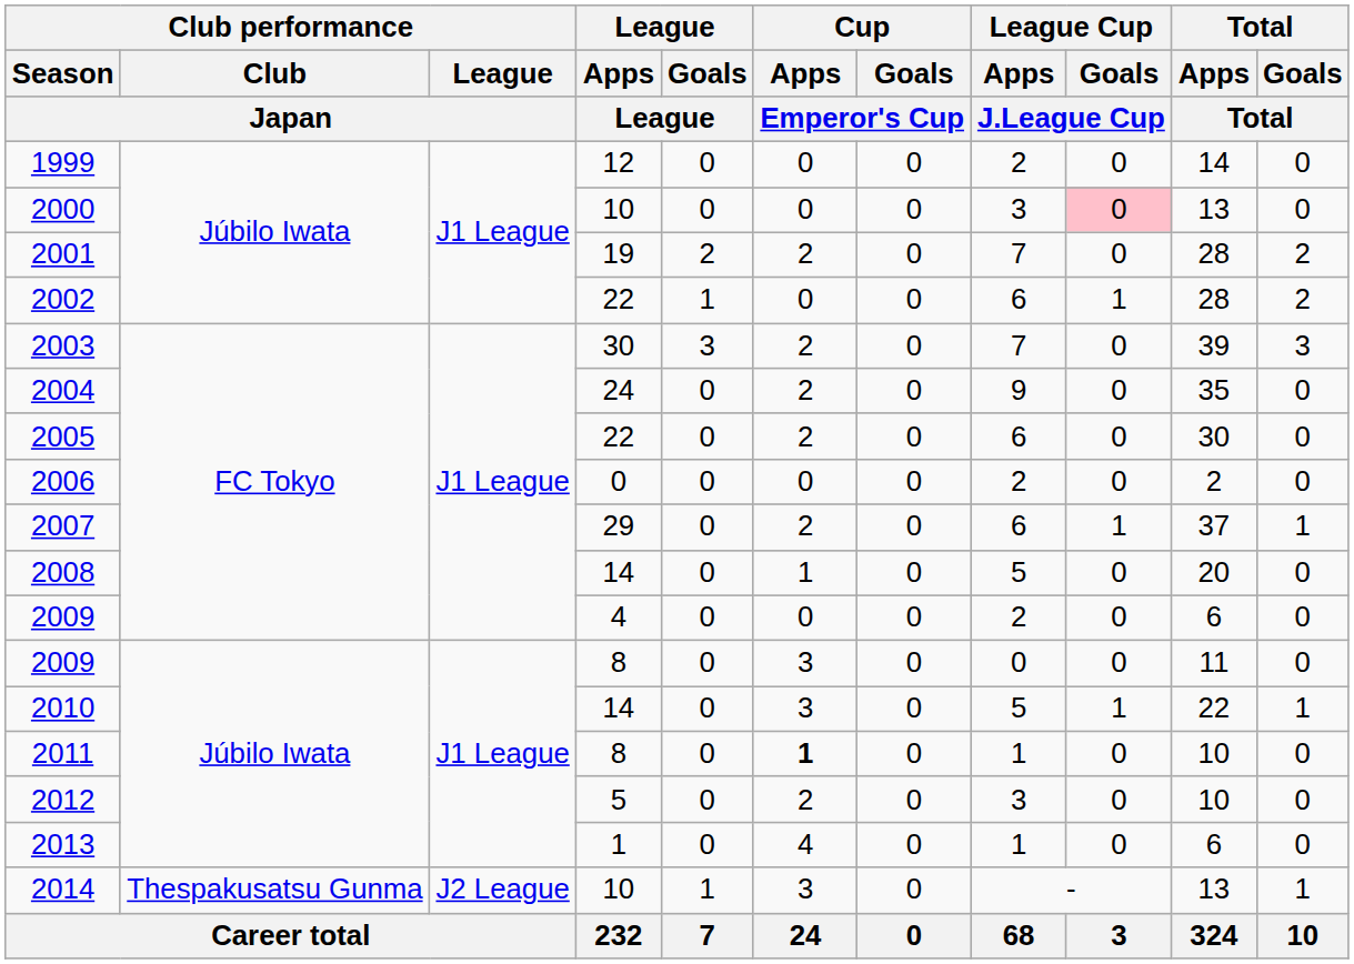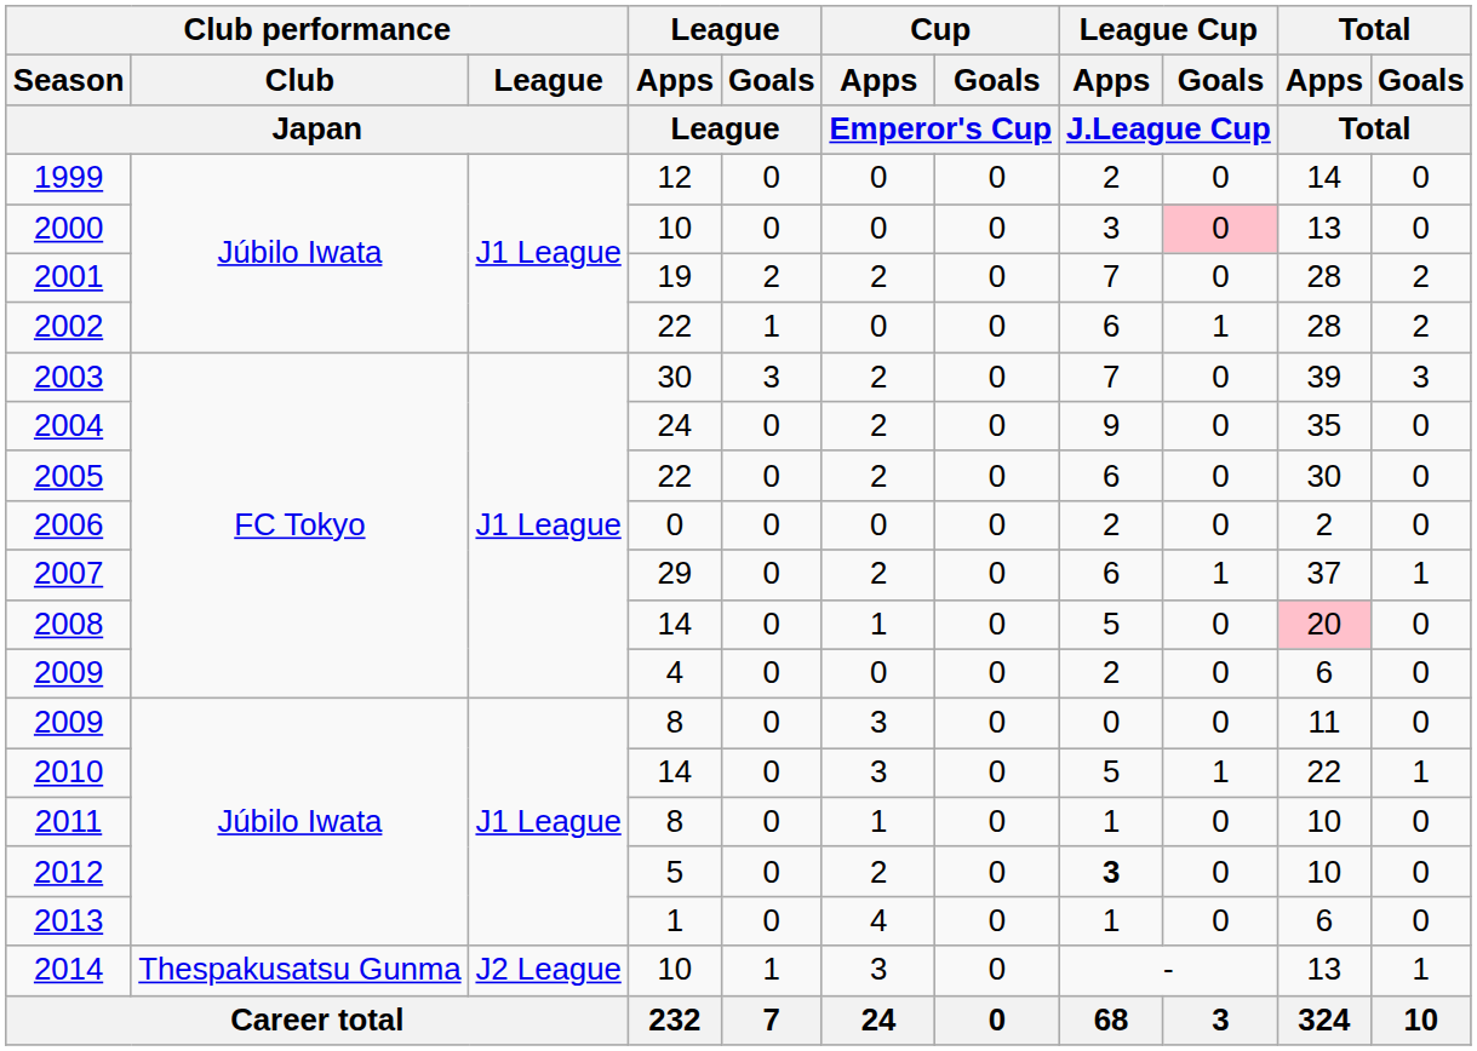2008 | Total / Apps / Total: no background -> pink background
2011 | Cup / Apps / Emperor's Cup: bold -> normal
2012 | League Cup / Apps / J.League Cup: normal -> bold
